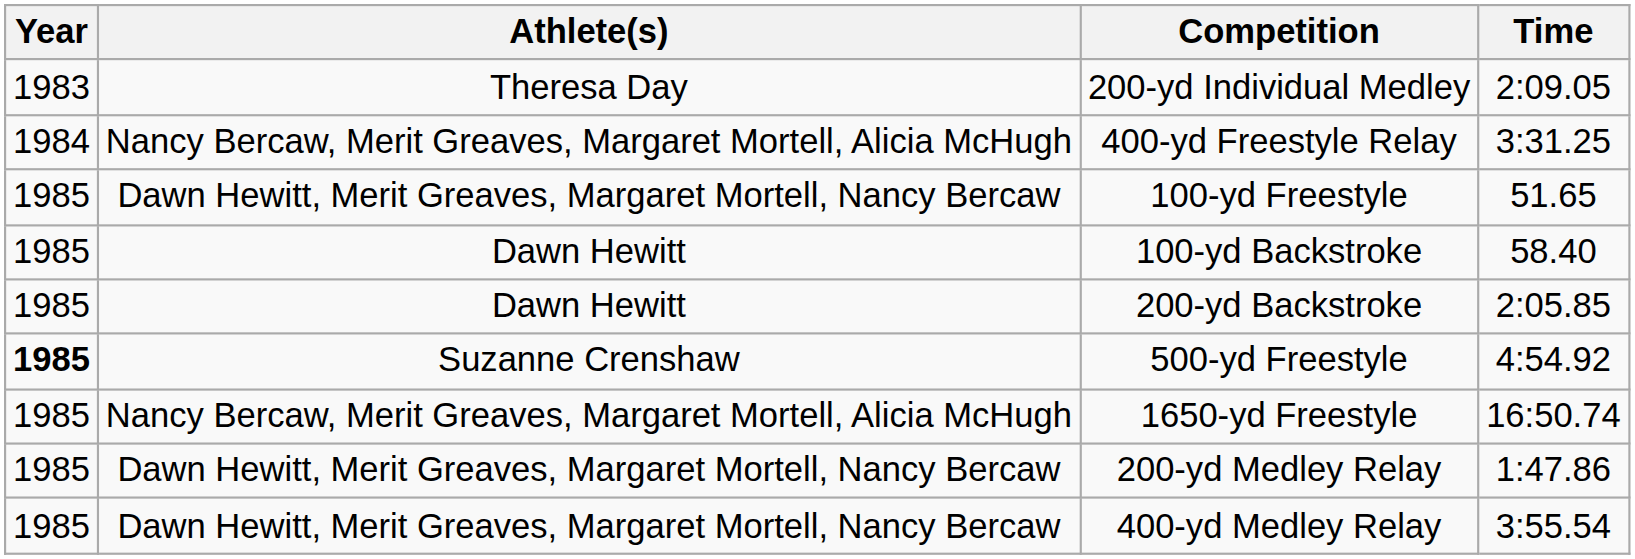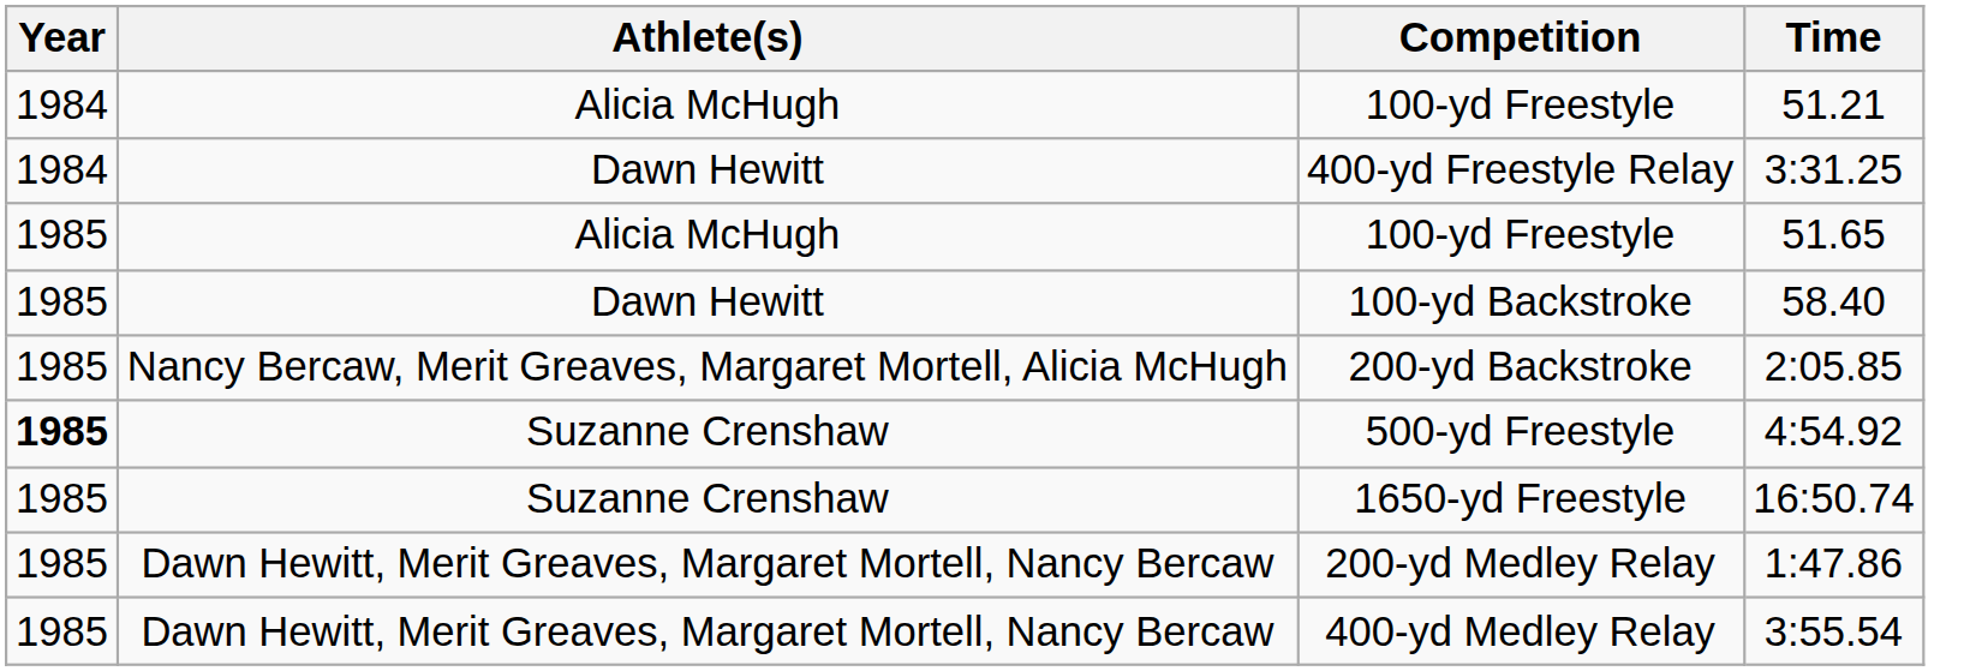- row: 1983 | Theresa Day | 200-yd Individual Medley | 2:09.05
+ row: 1984 | Alicia McHugh | 100-yd Freestyle | 51.21
400-yd Freestyle Relay | Athlete(s): Nancy Bercaw, Merit Greaves, Margaret Mortell, Alicia McHugh -> Dawn Hewitt
100-yd Freestyle / 51.65 | Athlete(s): Dawn Hewitt, Merit Greaves, Margaret Mortell, Nancy Bercaw -> Alicia McHugh
200-yd Backstroke | Athlete(s): Dawn Hewitt -> Nancy Bercaw, Merit Greaves, Margaret Mortell, Alicia McHugh
1650-yd Freestyle | Athlete(s): Nancy Bercaw, Merit Greaves, Margaret Mortell, Alicia McHugh -> Suzanne Crenshaw
